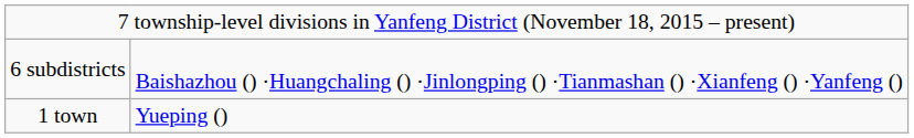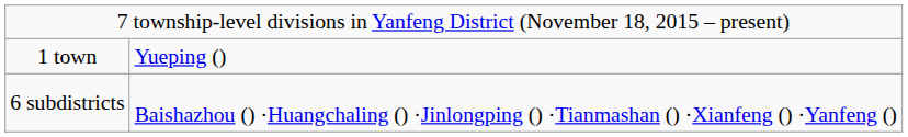rows swapped: 6 subdistricts <-> 1 town
